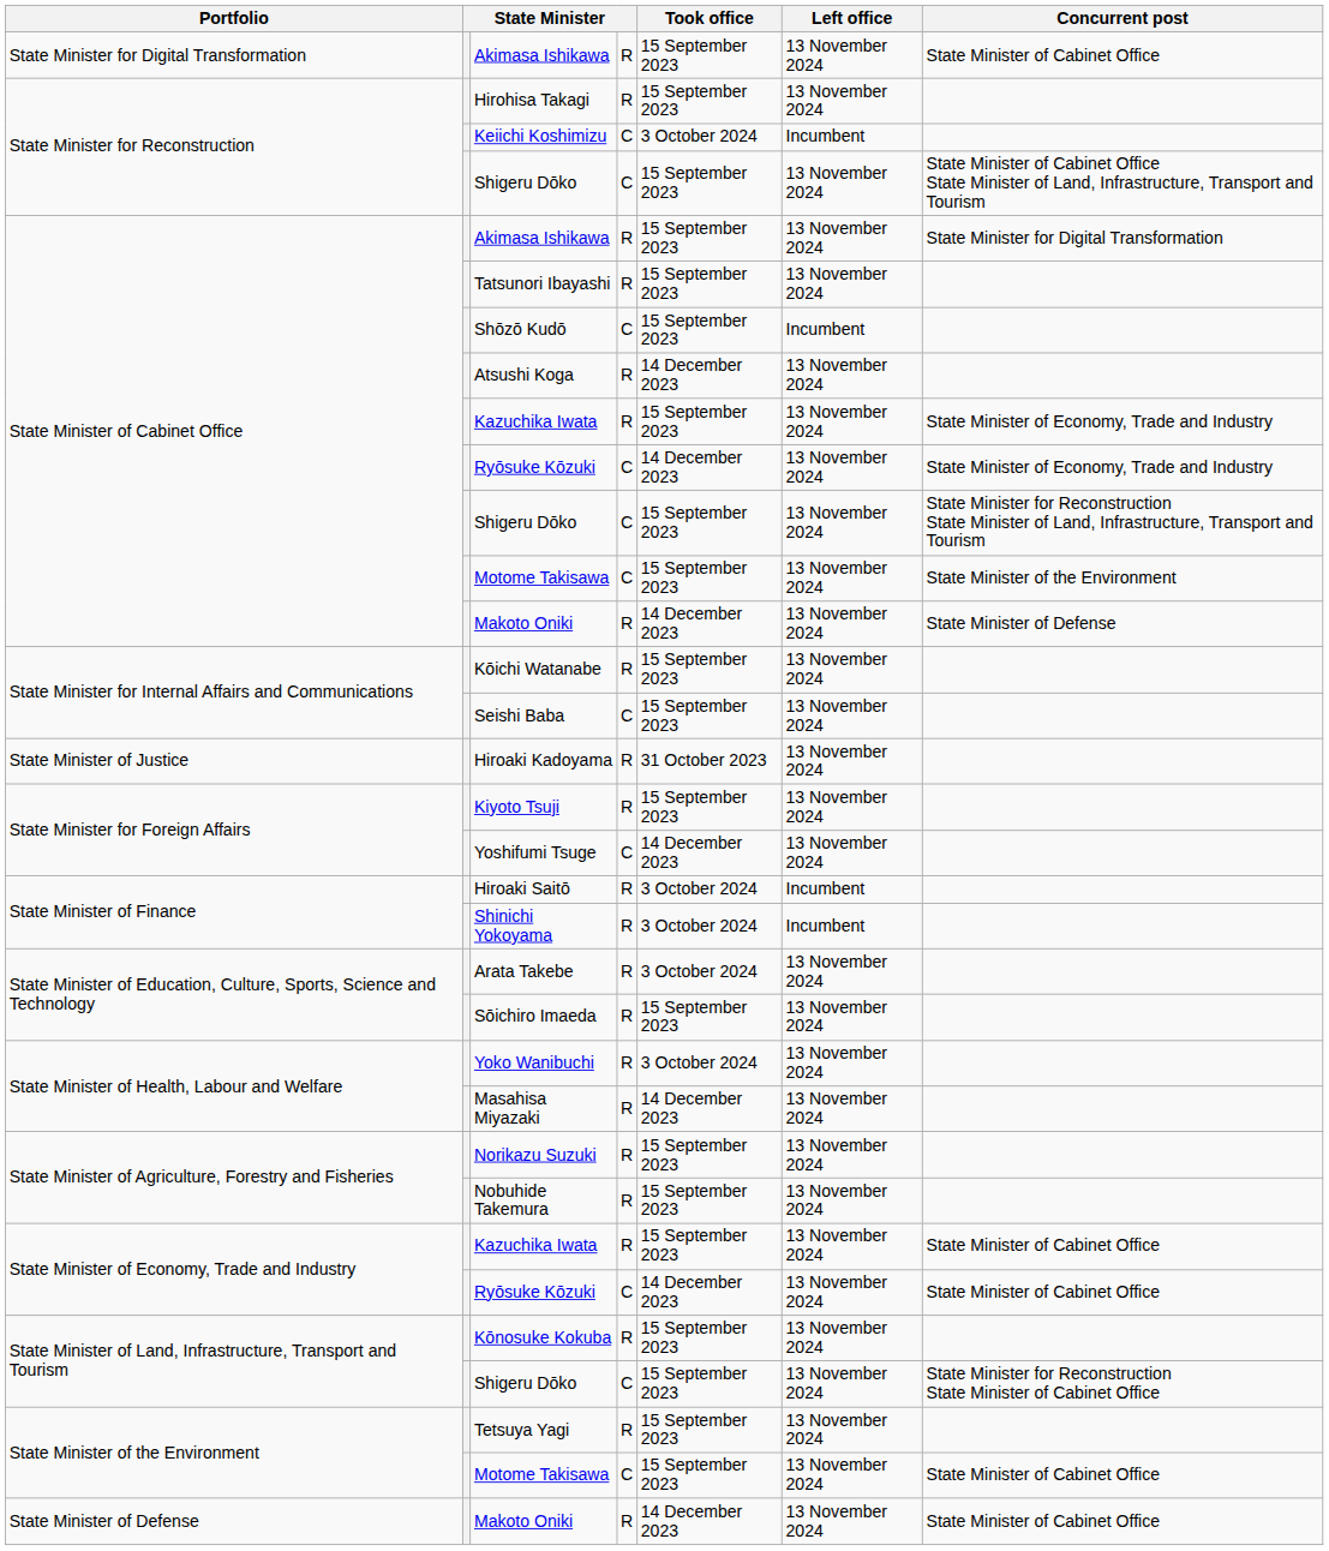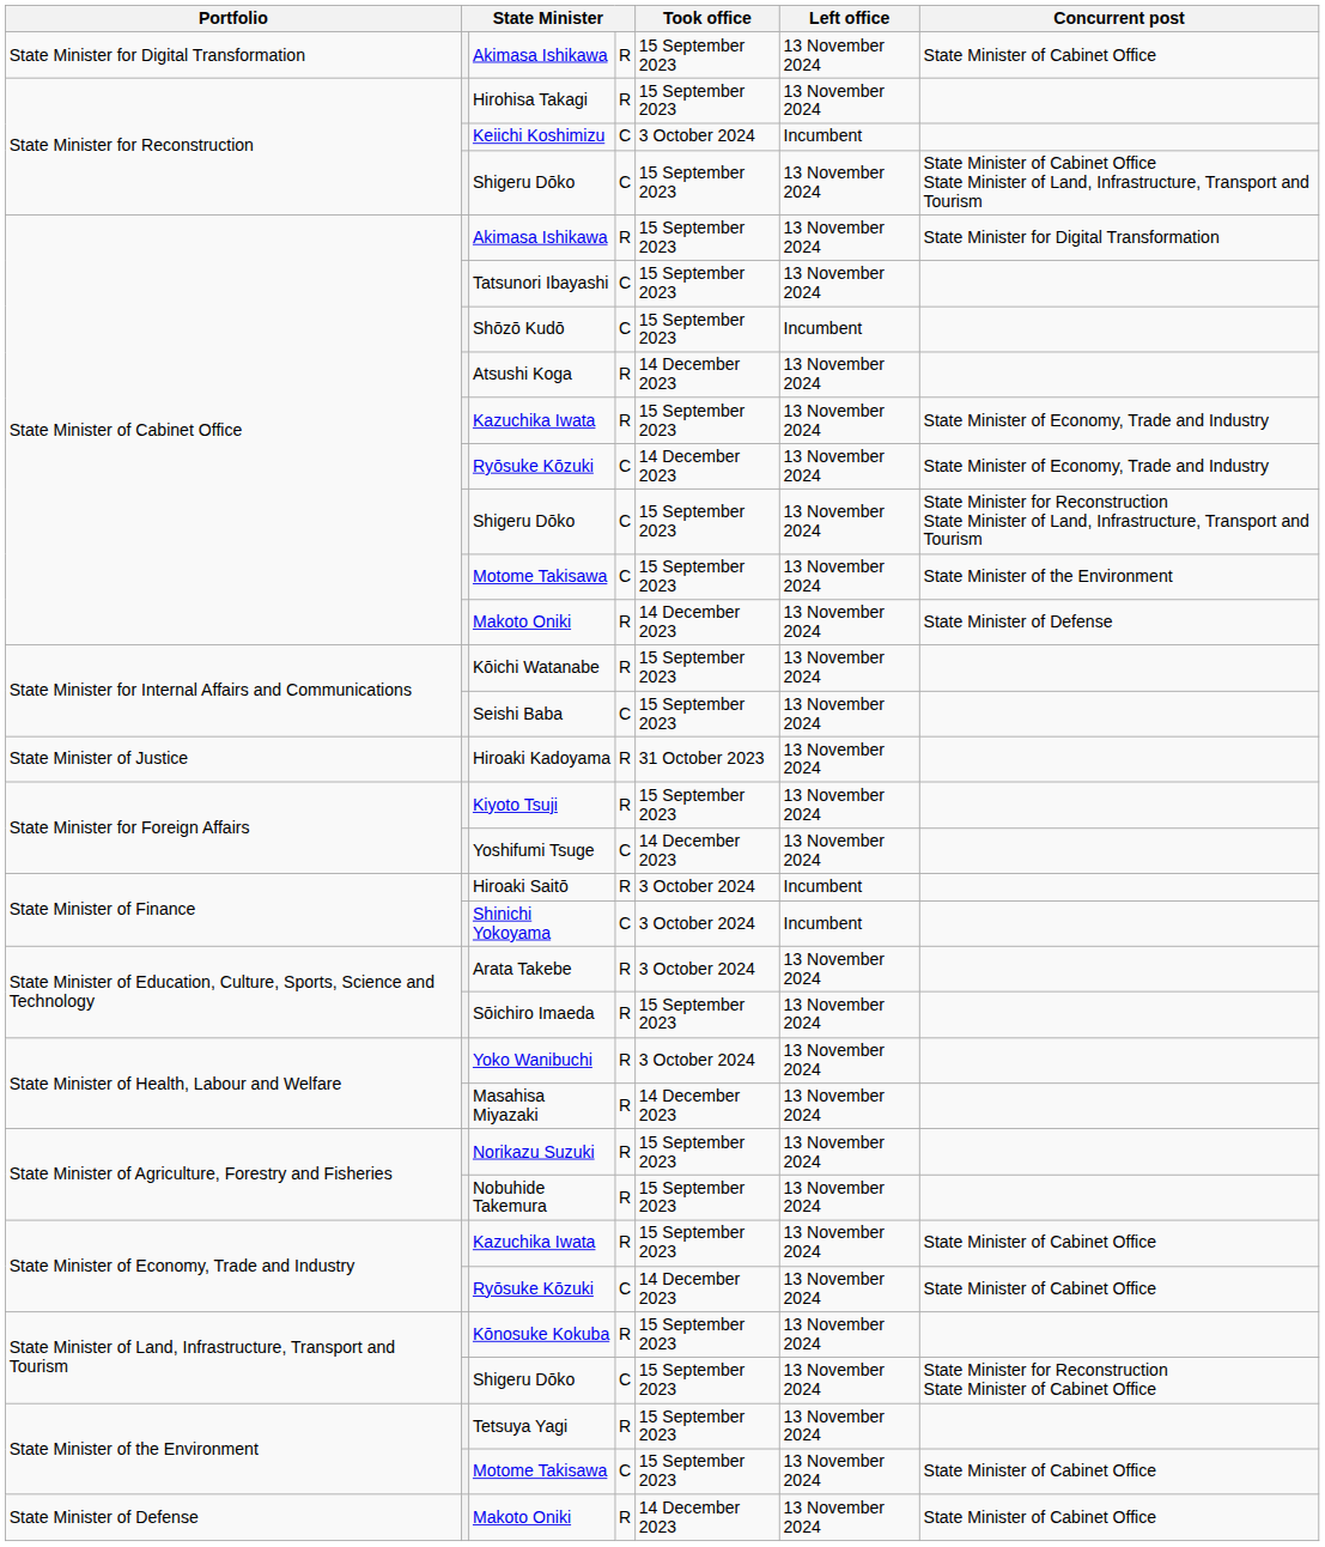Tatsunori Ibayashi | column 4: R -> C
Shinichi Yokoyama | column 4: R -> C
